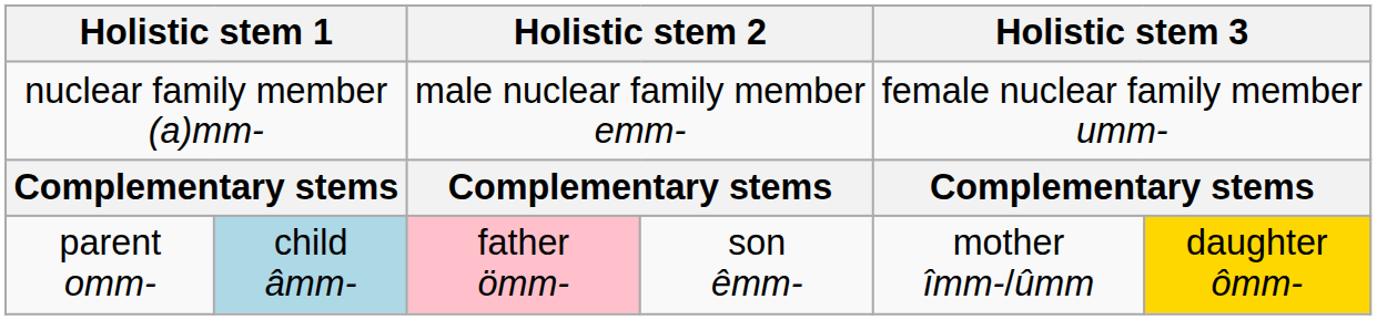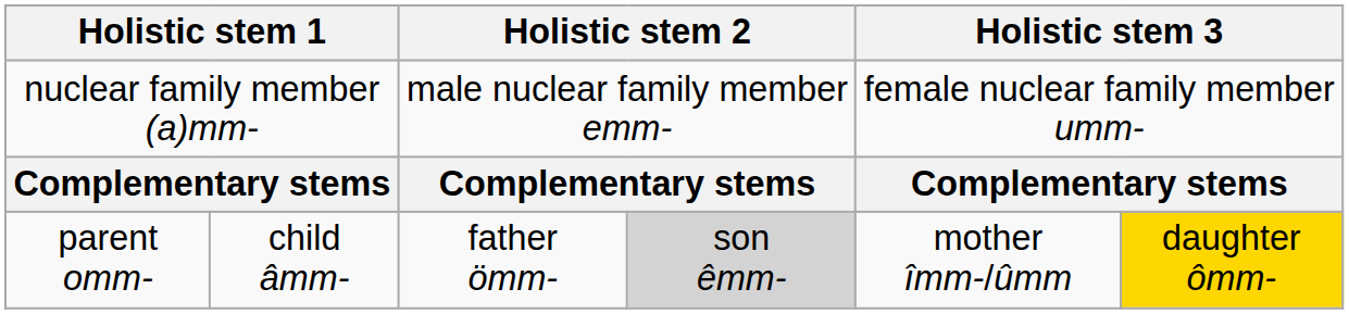parent omm- | column 2: lightblue background -> no background
parent omm- | column 3: pink background -> no background
parent omm- | column 4: no background -> lightgrey background
